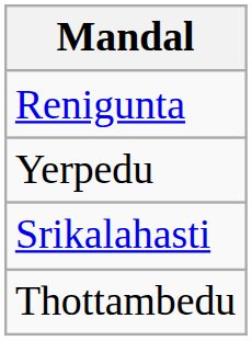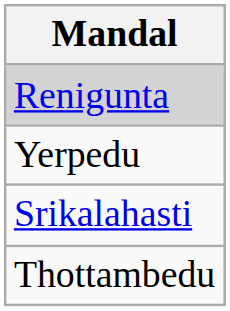row 2 | column 1: no background -> lightgrey background
